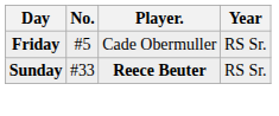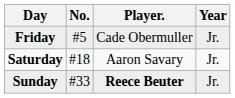Friday | Year: RS Sr. -> Jr.
+ row: Saturday | #18 | Aaron Savary | Jr.
Sunday | Year: RS Sr. -> Jr.
